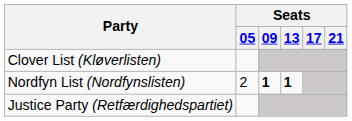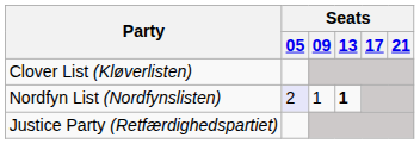Nordfyn List (Nordfynslisten) | Seats / 05: no background -> lavender background
Nordfyn List (Nordfynslisten) | Seats / 09: bold -> normal
